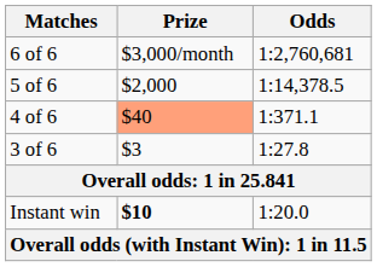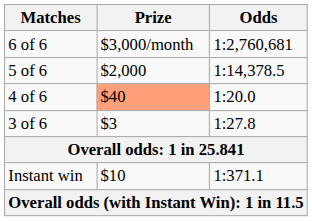4 of 6 | Odds: 1:371.1 -> 1:20.0
Instant win | Prize: bold -> normal
Instant win | Odds: 1:20.0 -> 1:371.1
